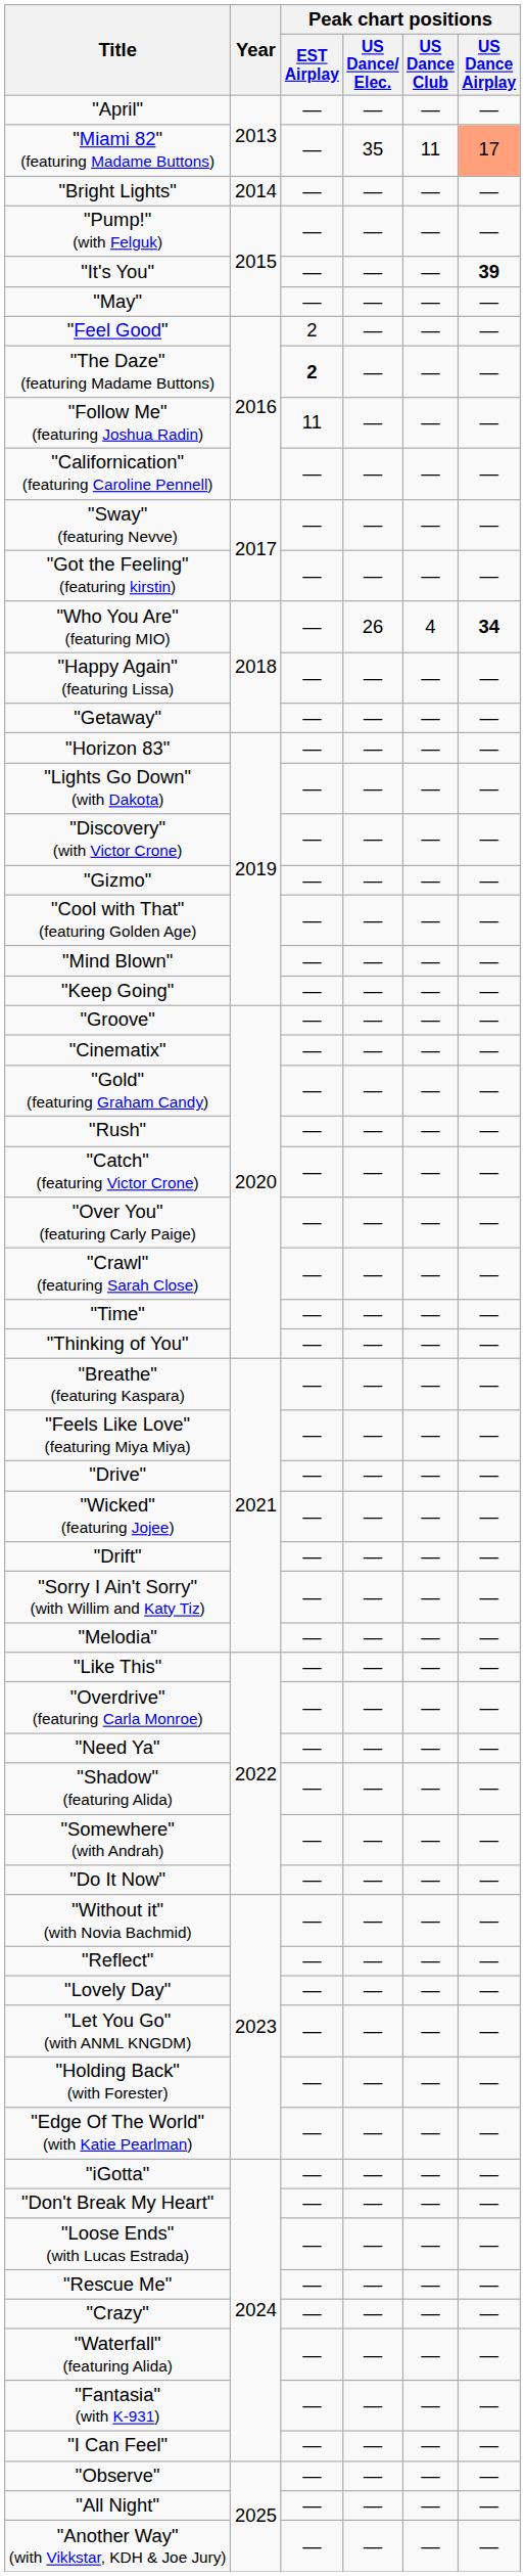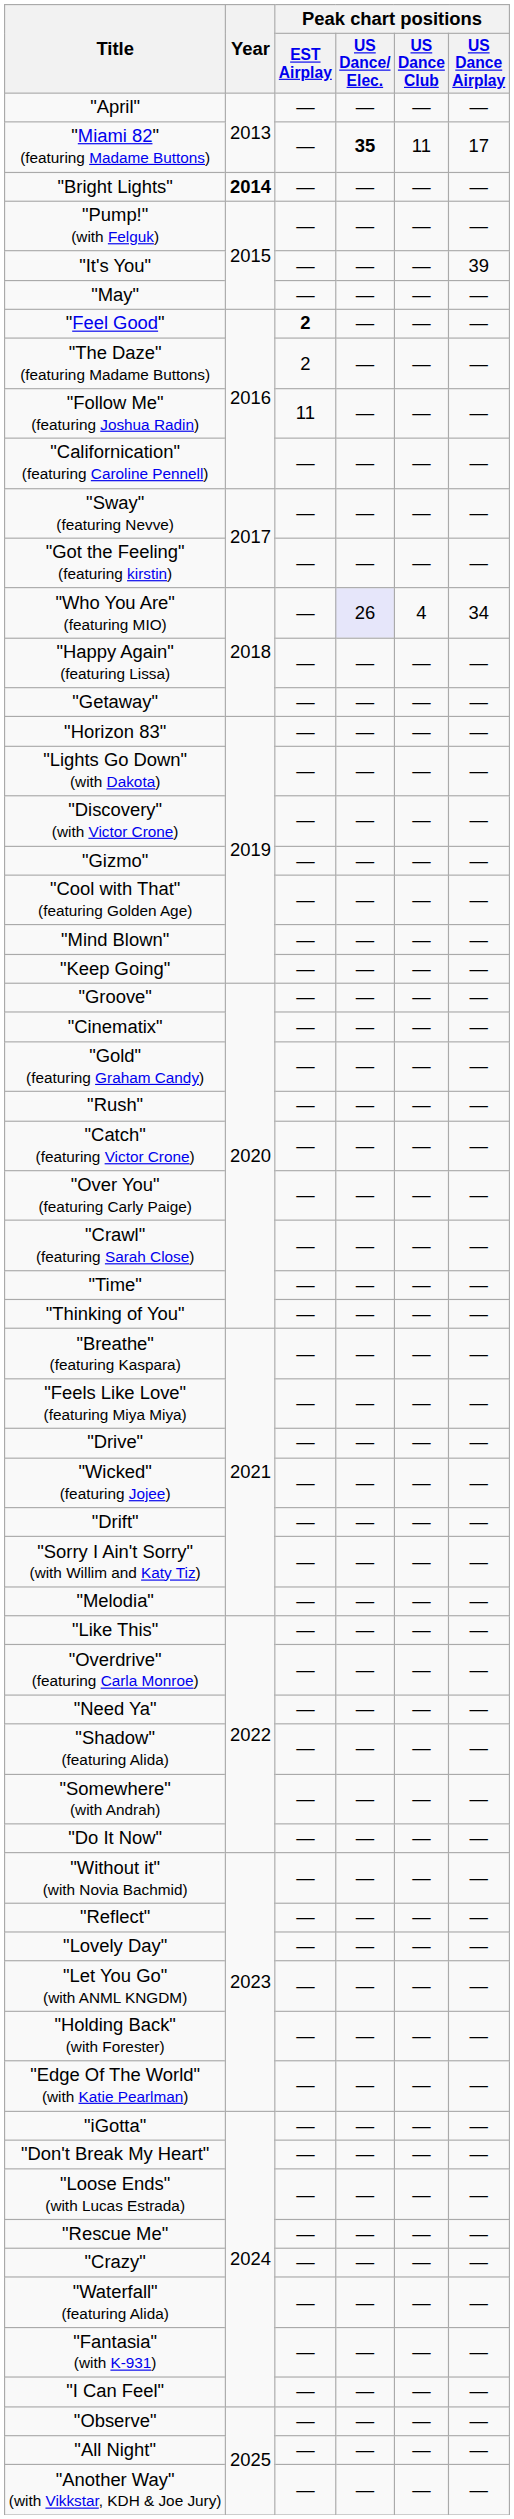"Miami 82" (featuring Madame Buttons) | Peak chart positions / US Dance/ Elec.: normal -> bold
"Miami 82" (featuring Madame Buttons) | Peak chart positions / US Dance Airplay: lightsalmon background -> no background
"Bright Lights" | Year: normal -> bold
"It's You" | Peak chart positions / US Dance Airplay: bold -> normal
"Feel Good" | Peak chart positions / EST Airplay: normal -> bold
"The Daze" (featuring Madame Buttons) | Peak chart positions / EST Airplay: bold -> normal
"Who You Are" (featuring MIO) | Peak chart positions / US Dance/ Elec.: no background -> lavender background
"Who You Are" (featuring MIO) | Peak chart positions / US Dance Airplay: bold -> normal
